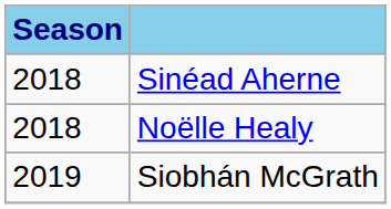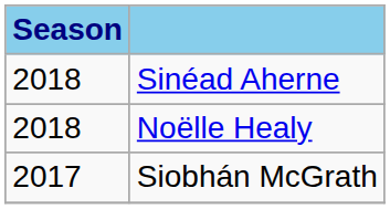Siobhán McGrath | Season: 2019 -> 2017
